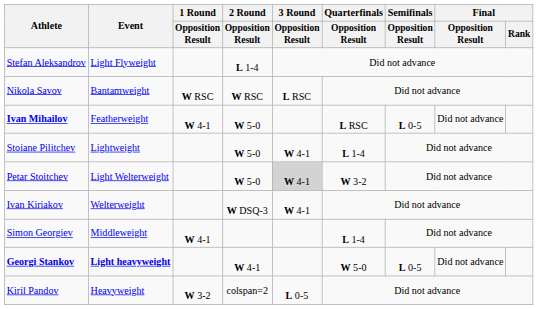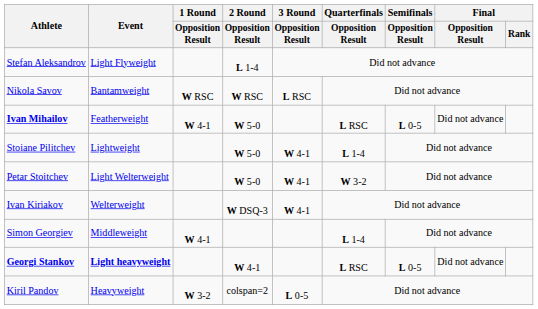Petar Stoitchev | 3 Round / Opposition Result: lightgrey background -> no background
Georgi Stankov | Quarterfinals / Opposition Result: W 5-0 -> L RSC
